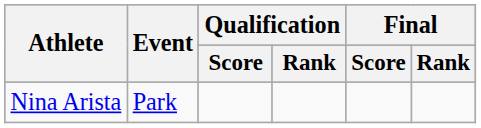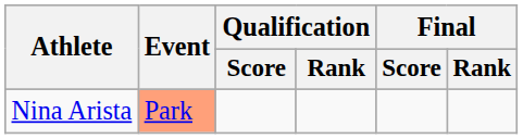Nina Arista | Event: no background -> lightsalmon background
